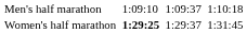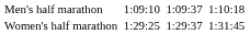Women's half marathon | column 2: bold -> normal
